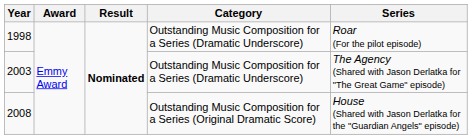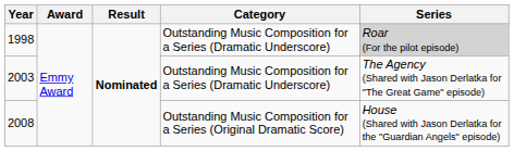1998 | Series: no background -> lightgrey background
